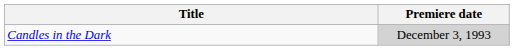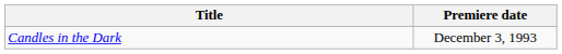Candles in the Dark | Premiere date: lightgrey background -> no background
